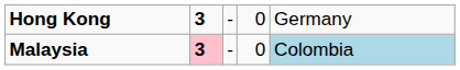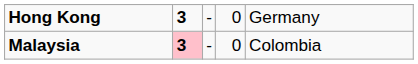Malaysia | column 5: lightblue background -> no background
